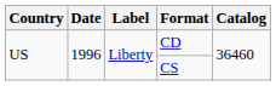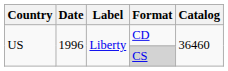CS | Format: no background -> lightgrey background
